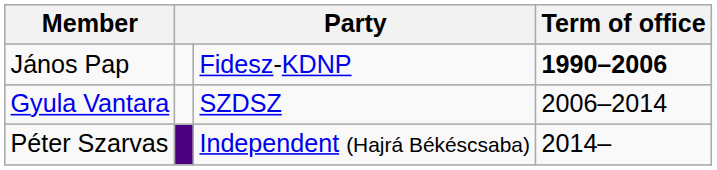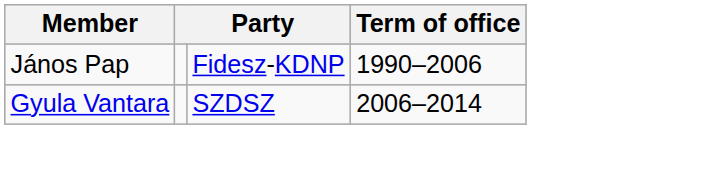János Pap | Term of office: bold -> normal
- row: Péter Szarvas | Independent (Hajrá Békéscsaba) | 2014–
